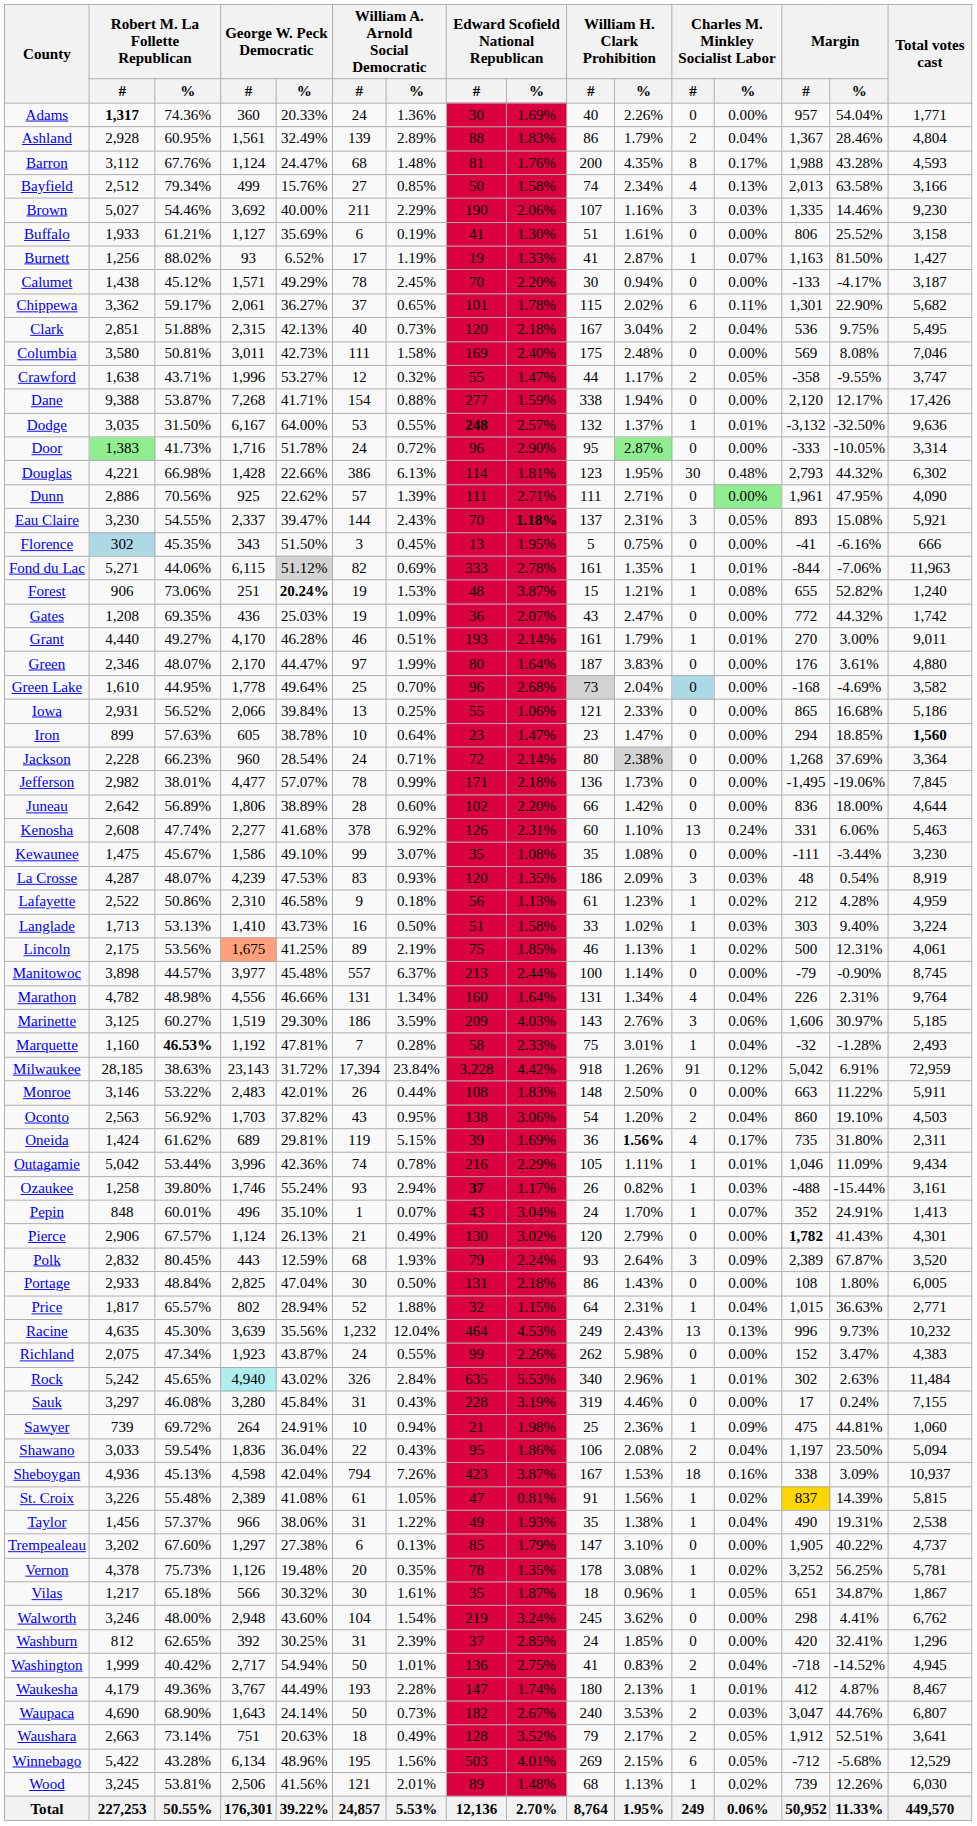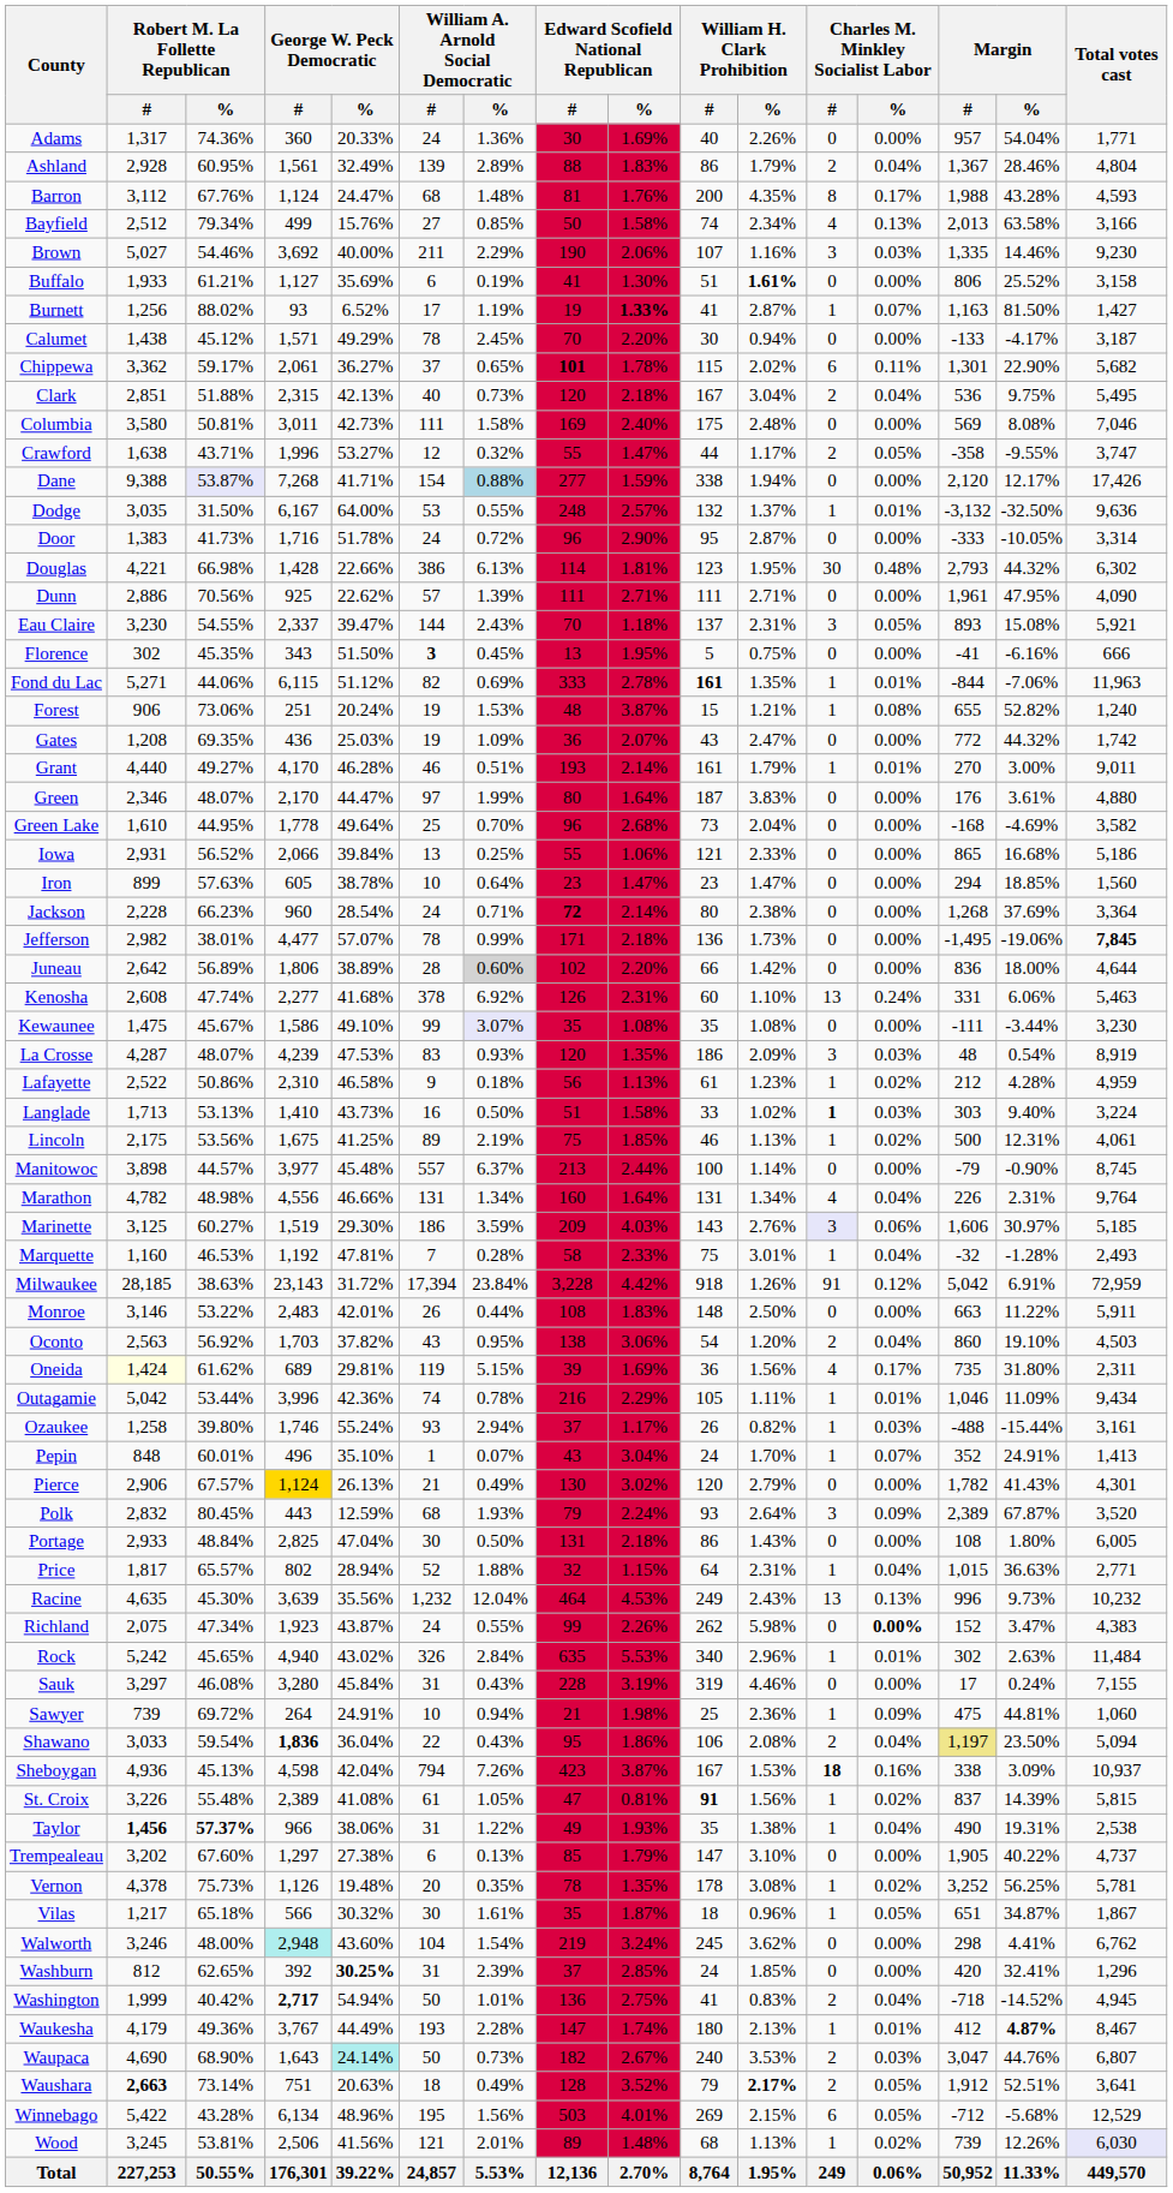Adams | Robert M. La Follette Republican / #: bold -> normal
Buffalo | William H. Clark Prohibition / %: normal -> bold
Burnett | Edward Scofield National Republican / %: normal -> bold
Chippewa | Edward Scofield National Republican / #: normal -> bold
Dane | Robert M. La Follette Republican / %: no background -> lavender background
Dane | William A. Arnold Social Democratic / %: no background -> lightblue background
Dodge | Edward Scofield National Republican / #: bold -> normal
Door | Robert M. La Follette Republican / #: lightgreen background -> no background
Door | William H. Clark Prohibition / %: lightgreen background -> no background
Dunn | Charles M. Minkley Socialist Labor / %: lightgreen background -> no background
Eau Claire | Edward Scofield National Republican / %: bold -> normal
Florence | Robert M. La Follette Republican / #: lightblue background -> no background
Florence | William A. Arnold Social Democratic / #: normal -> bold
Fond du Lac | George W. Peck Democratic / %: lightgrey background -> no background
Fond du Lac | William H. Clark Prohibition / #: normal -> bold
Forest | George W. Peck Democratic / %: bold -> normal
Green Lake | William H. Clark Prohibition / #: lightgrey background -> no background
Green Lake | Charles M. Minkley Socialist Labor / #: lightblue background -> no background
Iron | Total votes cast: bold -> normal
Jackson | Edward Scofield National Republican / #: normal -> bold
Jackson | William H. Clark Prohibition / %: lightgrey background -> no background
Jefferson | Total votes cast: normal -> bold
Juneau | William A. Arnold Social Democratic / %: no background -> lightgrey background
Kewaunee | William A. Arnold Social Democratic / %: no background -> lavender background
Langlade | Charles M. Minkley Socialist Labor / #: normal -> bold
Lincoln | George W. Peck Democratic / #: lightsalmon background -> no background
Marinette | Charles M. Minkley Socialist Labor / #: no background -> lavender background
Marquette | Robert M. La Follette Republican / %: bold -> normal
Oneida | Robert M. La Follette Republican / #: no background -> lightyellow background
Oneida | William H. Clark Prohibition / %: bold -> normal
Ozaukee | Edward Scofield National Republican / #: bold -> normal
Pierce | George W. Peck Democratic / #: no background -> gold background
Pierce | Margin / #: bold -> normal
Richland | Charles M. Minkley Socialist Labor / %: normal -> bold
Rock | George W. Peck Democratic / #: paleturquoise background -> no background
Shawano | George W. Peck Democratic / #: normal -> bold
Shawano | Margin / #: no background -> khaki background
Sheboygan | Charles M. Minkley Socialist Labor / #: normal -> bold
St. Croix | William H. Clark Prohibition / #: normal -> bold
St. Croix | Margin / #: gold background -> no background
Taylor | Robert M. La Follette Republican / #: normal -> bold
Taylor | Robert M. La Follette Republican / %: normal -> bold
Walworth | George W. Peck Democratic / #: no background -> paleturquoise background
Washburn | George W. Peck Democratic / %: normal -> bold
Washington | George W. Peck Democratic / #: normal -> bold
Waukesha | Margin / %: normal -> bold
Waupaca | George W. Peck Democratic / %: no background -> paleturquoise background
Waushara | Robert M. La Follette Republican / #: normal -> bold
Waushara | William H. Clark Prohibition / %: normal -> bold
Wood | Total votes cast: no background -> lavender background
